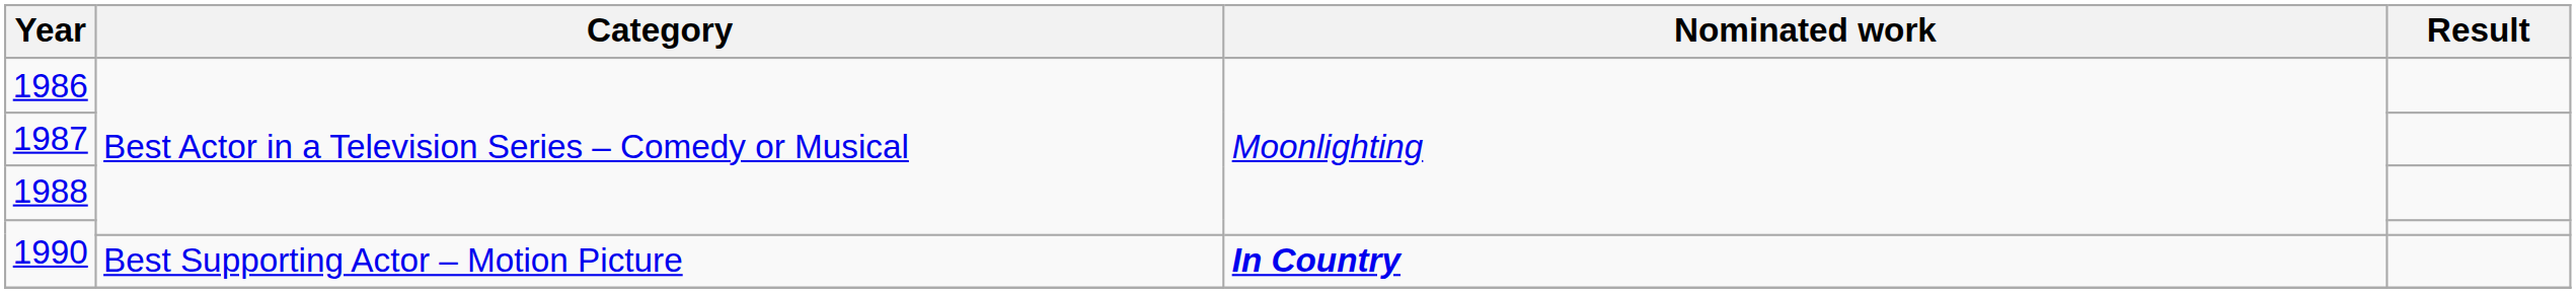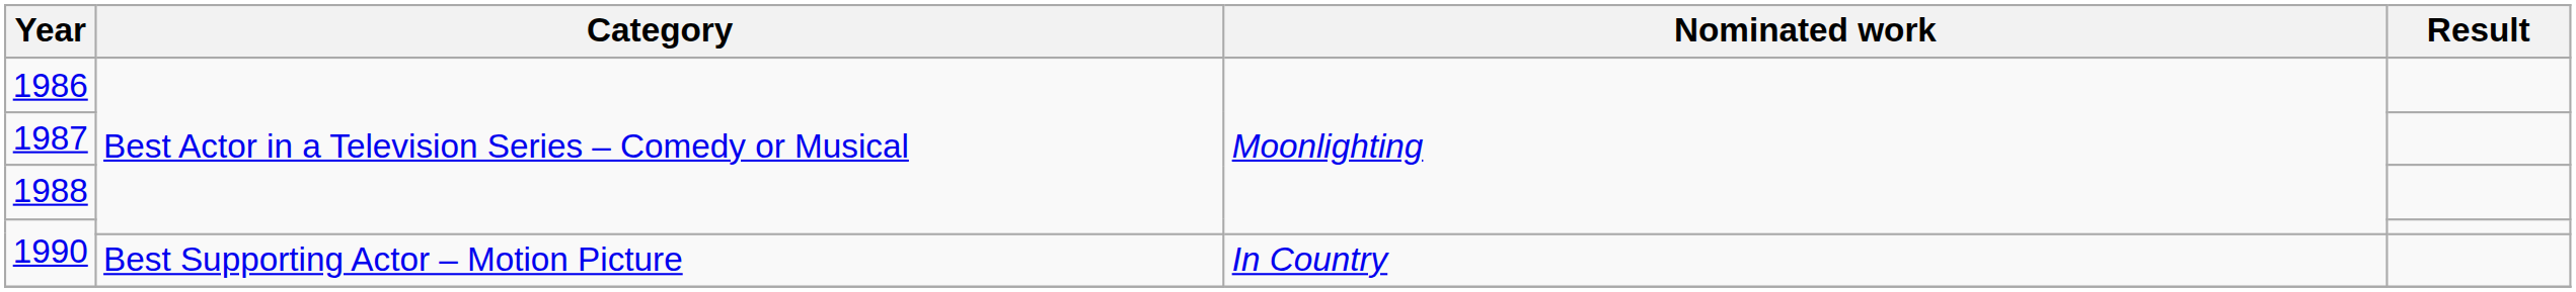1990 / Best Supporting Actor – Motion Picture | Nominated work: bold -> normal
